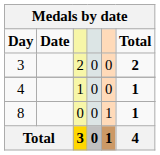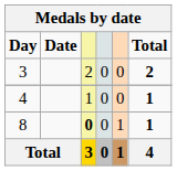8 | column 3: normal -> bold
